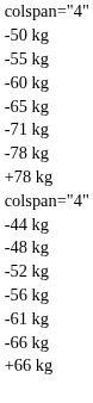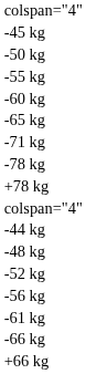+ row: -45 kg
